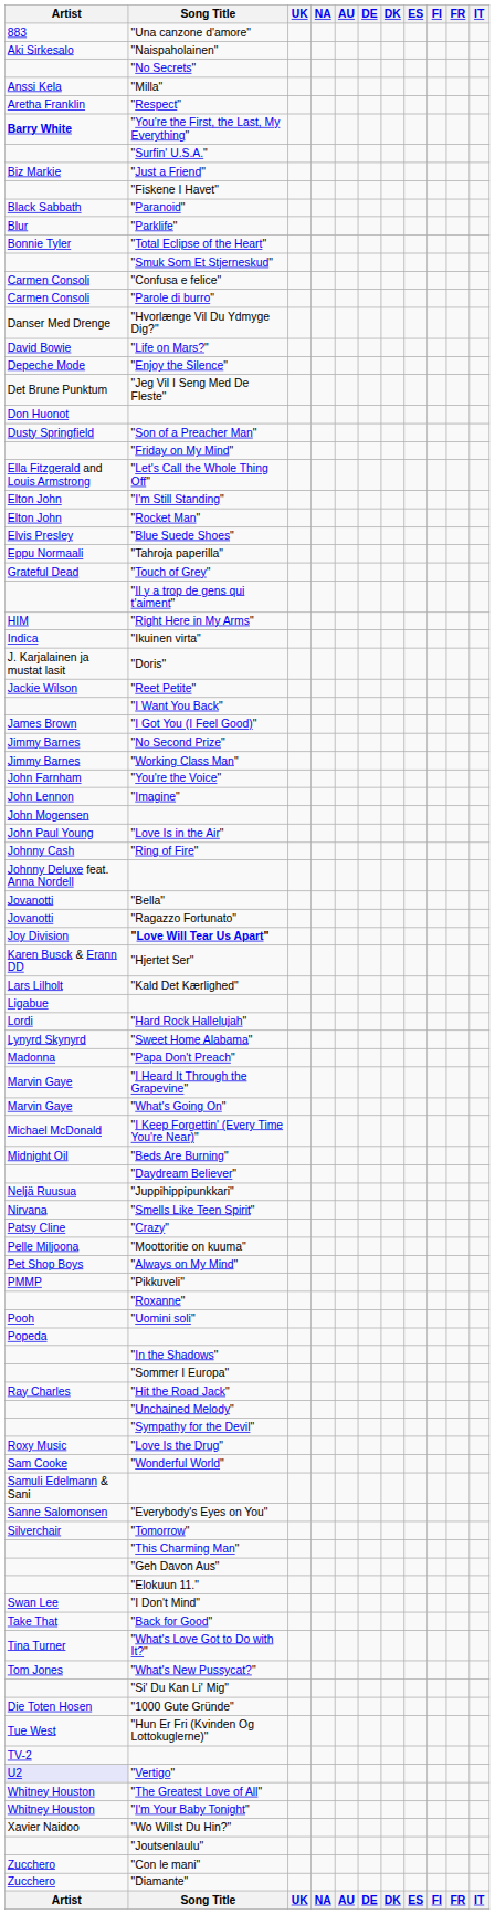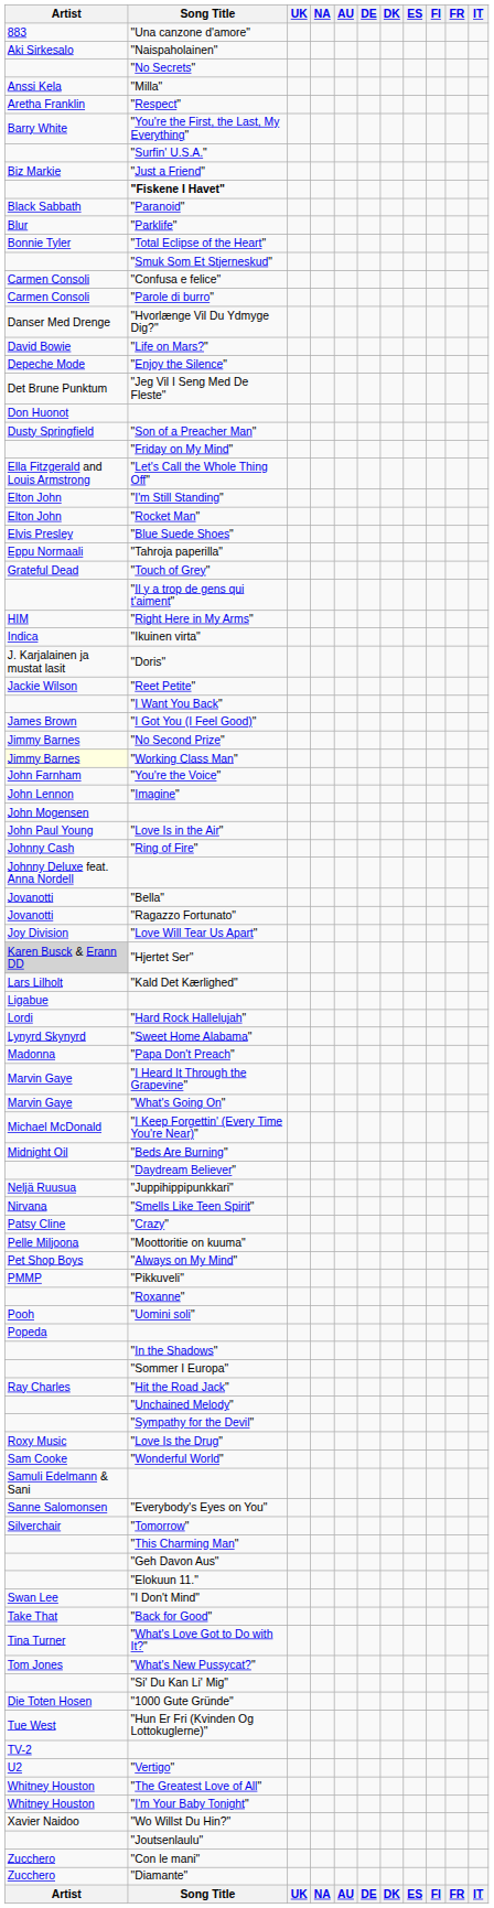"You're the First, the Last, My Everything" | Artist: bold -> normal
"Fiskene I Havet" | Song Title: normal -> bold
"Working Class Man" | Artist: no background -> lightyellow background
"Love Will Tear Us Apart" | Song Title: bold -> normal
"Hjertet Ser" | Artist: no background -> lightgrey background
"Vertigo" | Artist: lavender background -> no background
